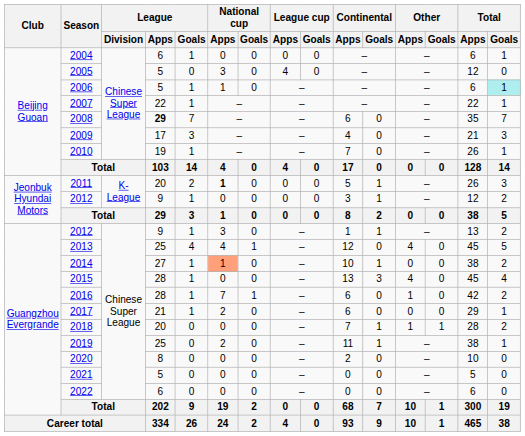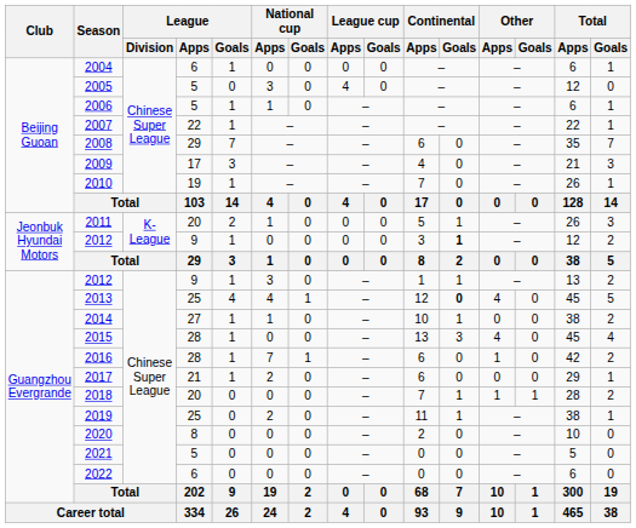2006 | Total / Goals: paleturquoise background -> no background
2008 | League / Apps: bold -> normal
2011 | National cup / Apps: bold -> normal
Jeonbuk Hyundai Motors / 2012 | Continental / Goals: normal -> bold
2013 | Continental / Goals: normal -> bold
2014 | National cup / Apps: lightsalmon background -> no background
